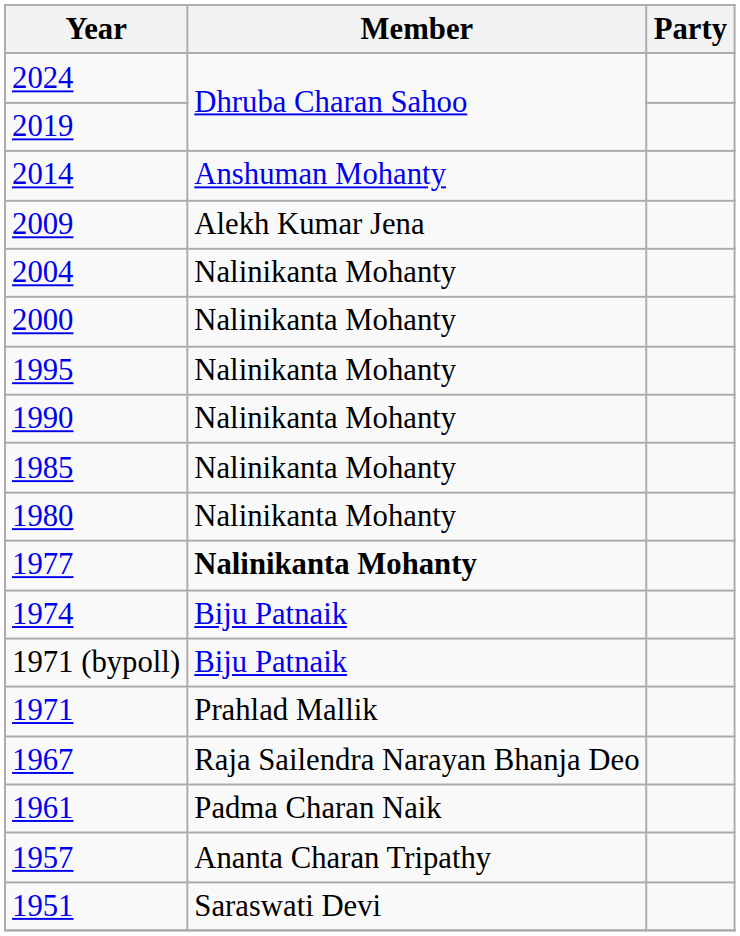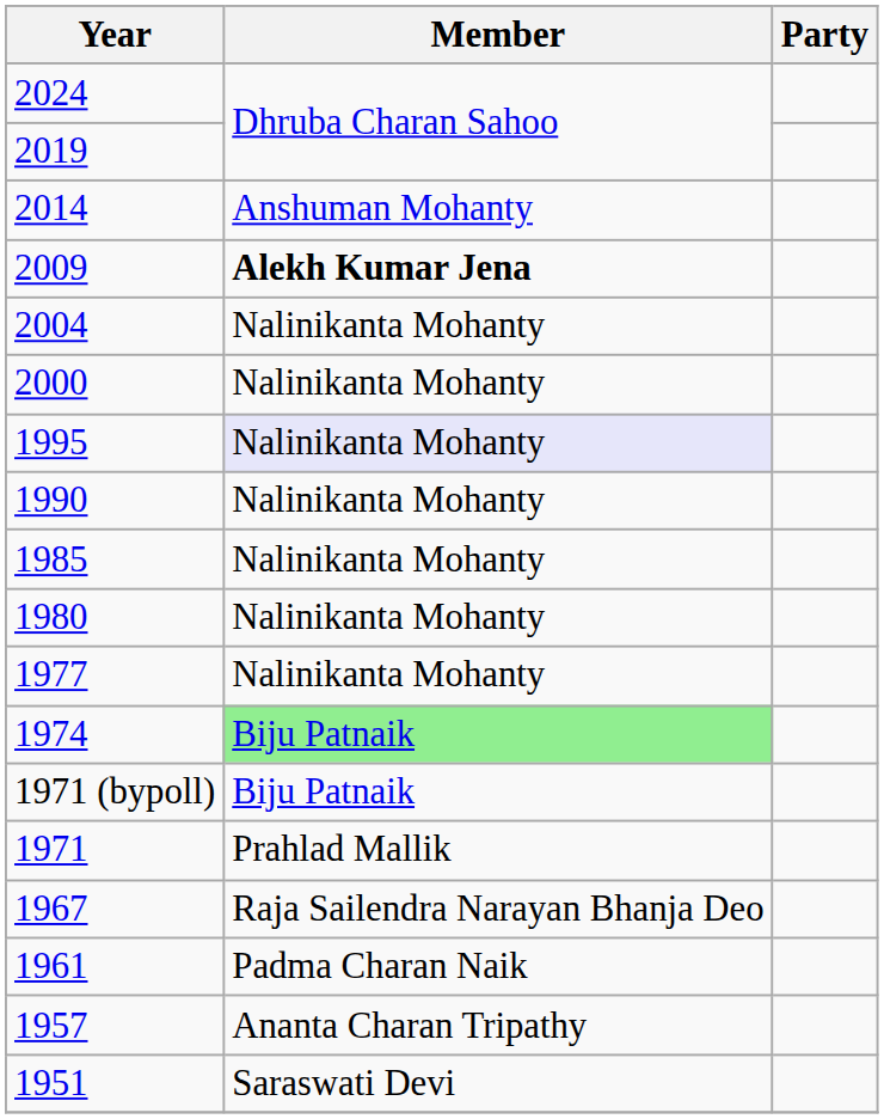2009 | Member: normal -> bold
1995 | Member: no background -> lavender background
1977 | Member: bold -> normal
1974 | Member: no background -> lightgreen background
